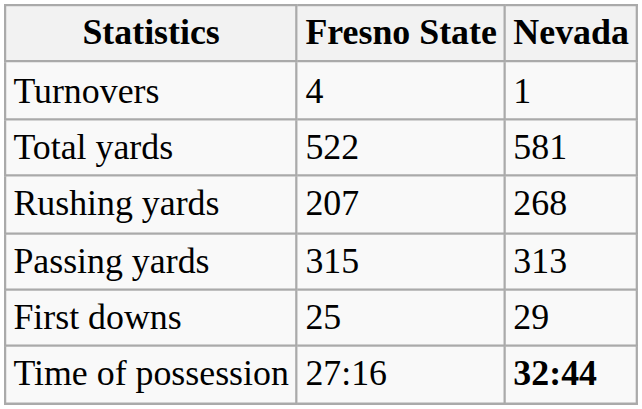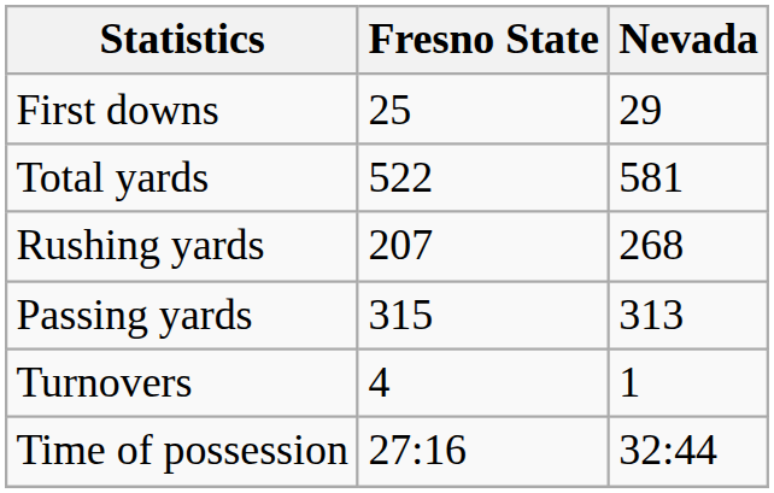rows swapped: First downs <-> Turnovers
Time of possession | Nevada: bold -> normal
